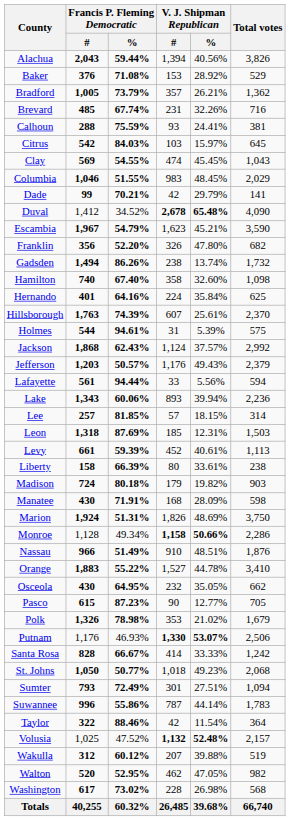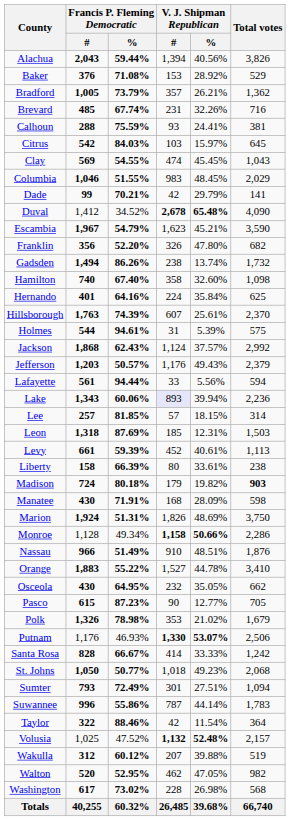Lake | V. J. Shipman Republican / #: no background -> lavender background
Madison | Total votes: normal -> bold
